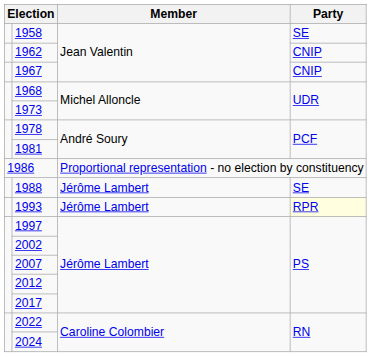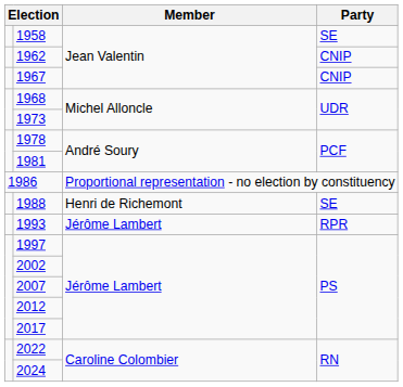1988 | Member: Jérôme Lambert -> Henri de Richemont
1993 | Party: lightyellow background -> no background
